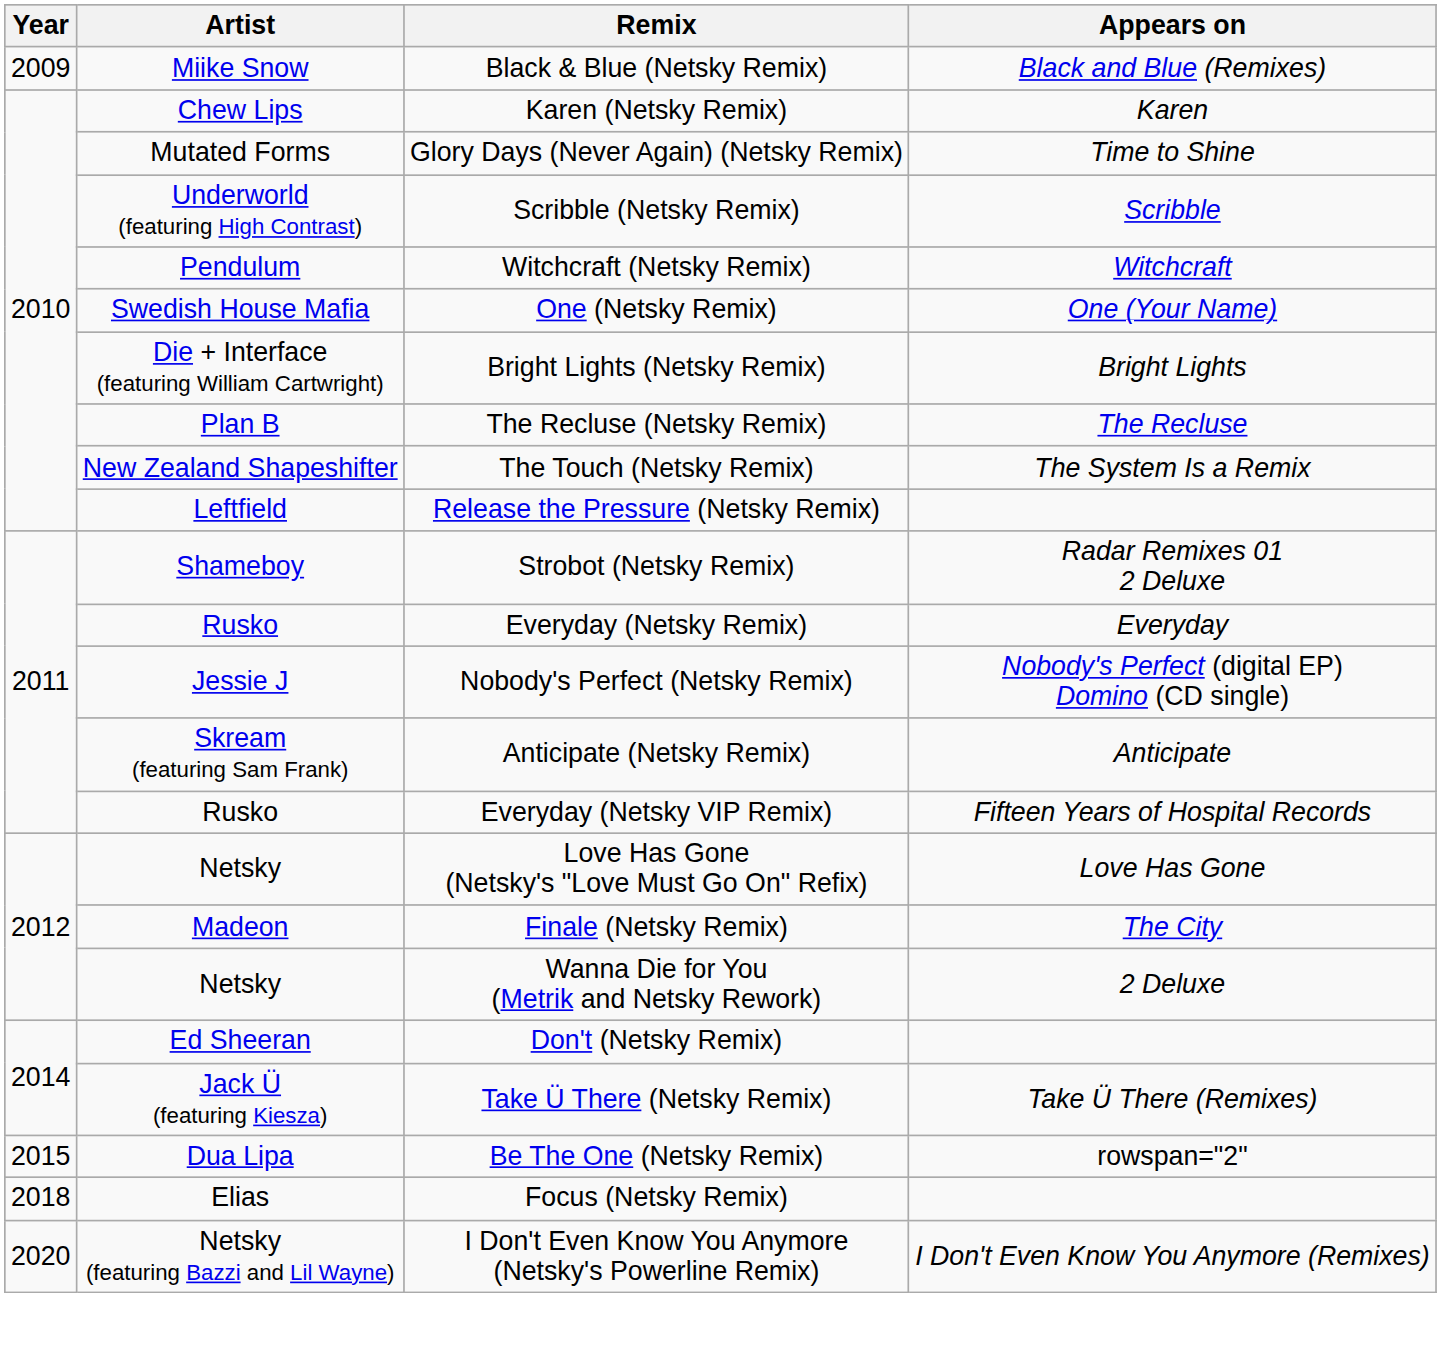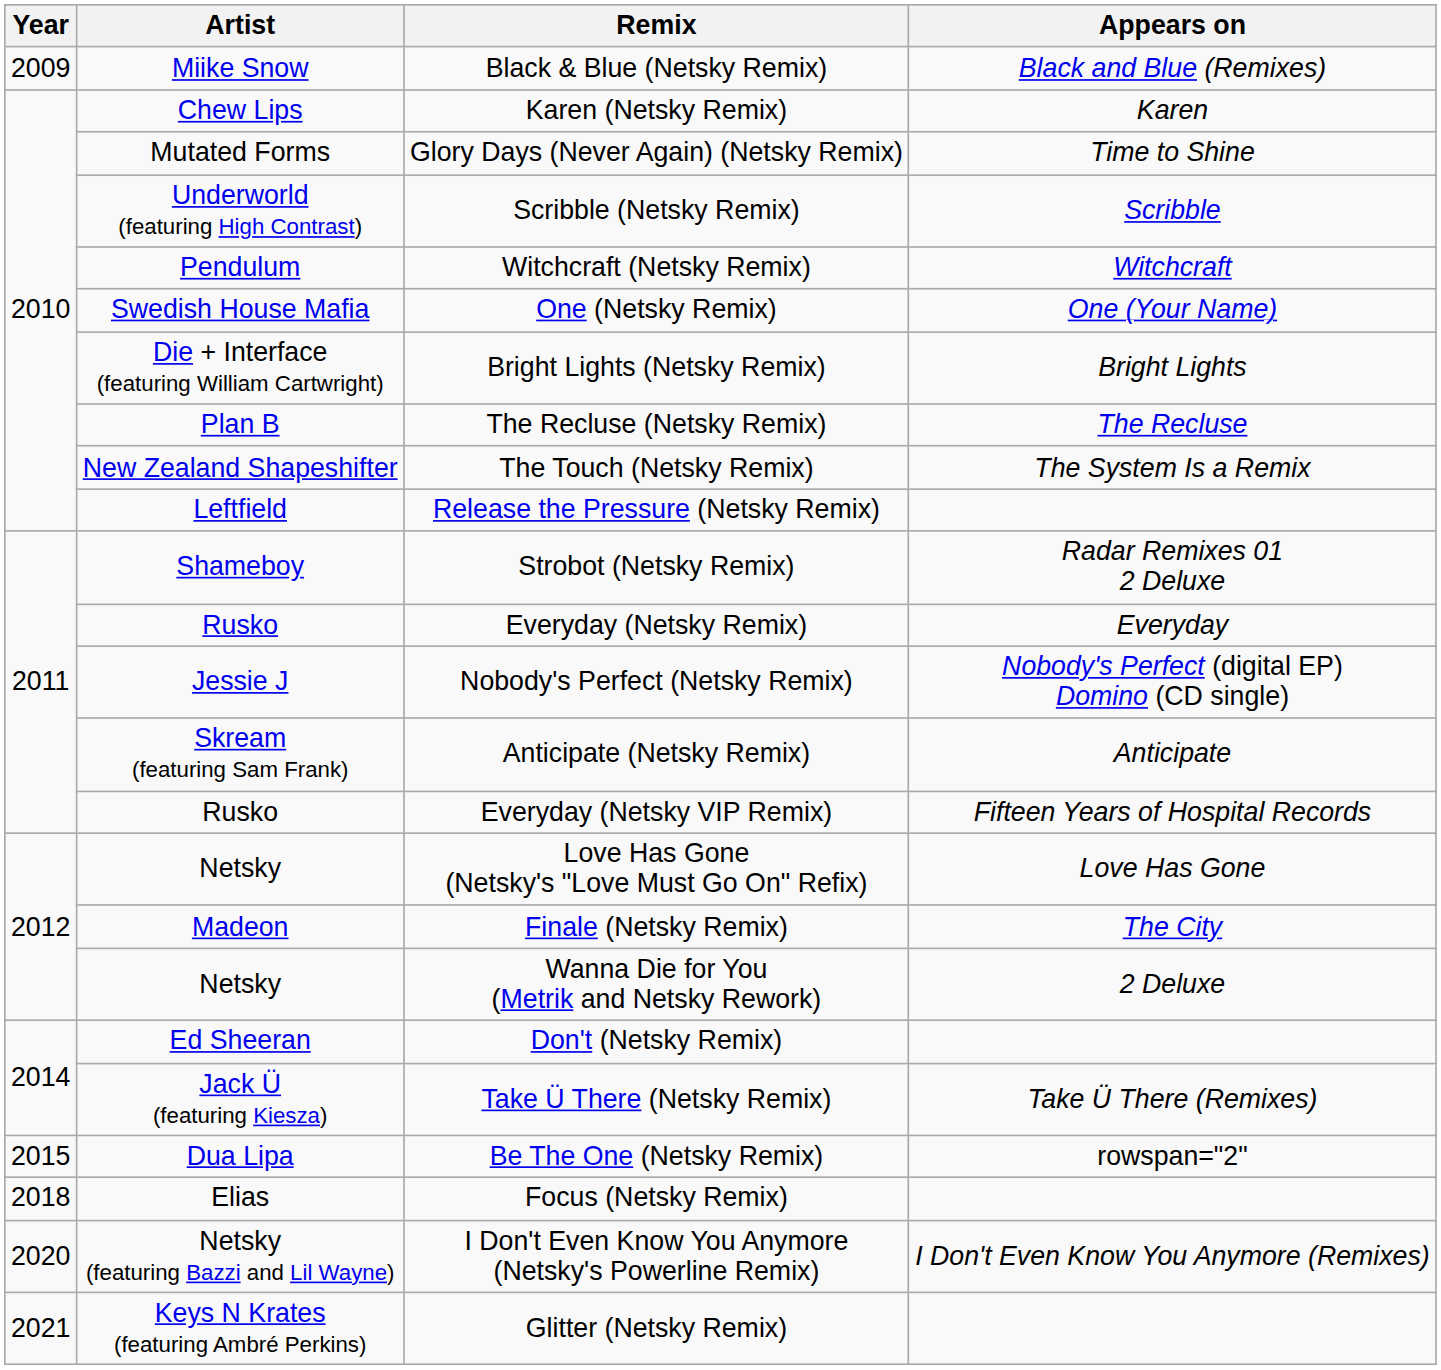+ row: 2021 | Keys N Krates (featuring Ambré Perkins) | Glitter (Netsky Remix)
